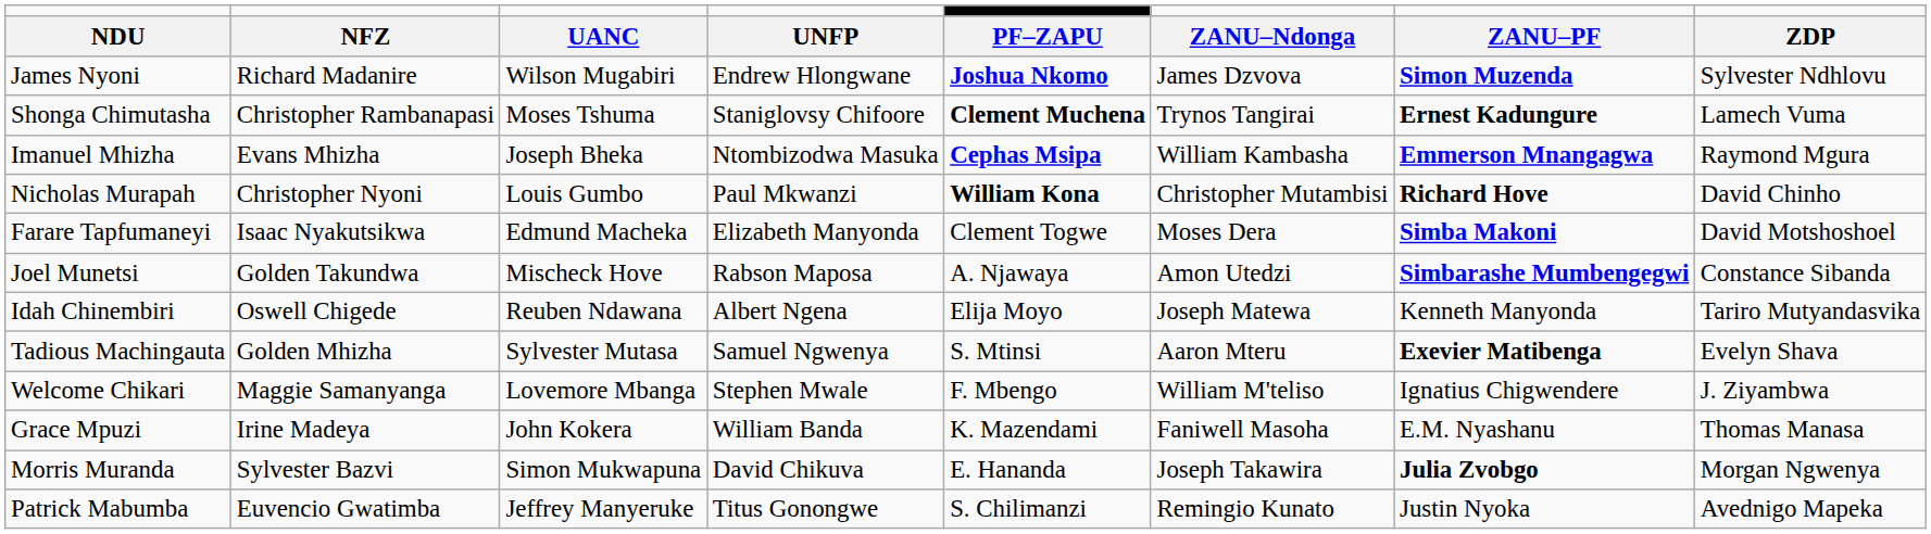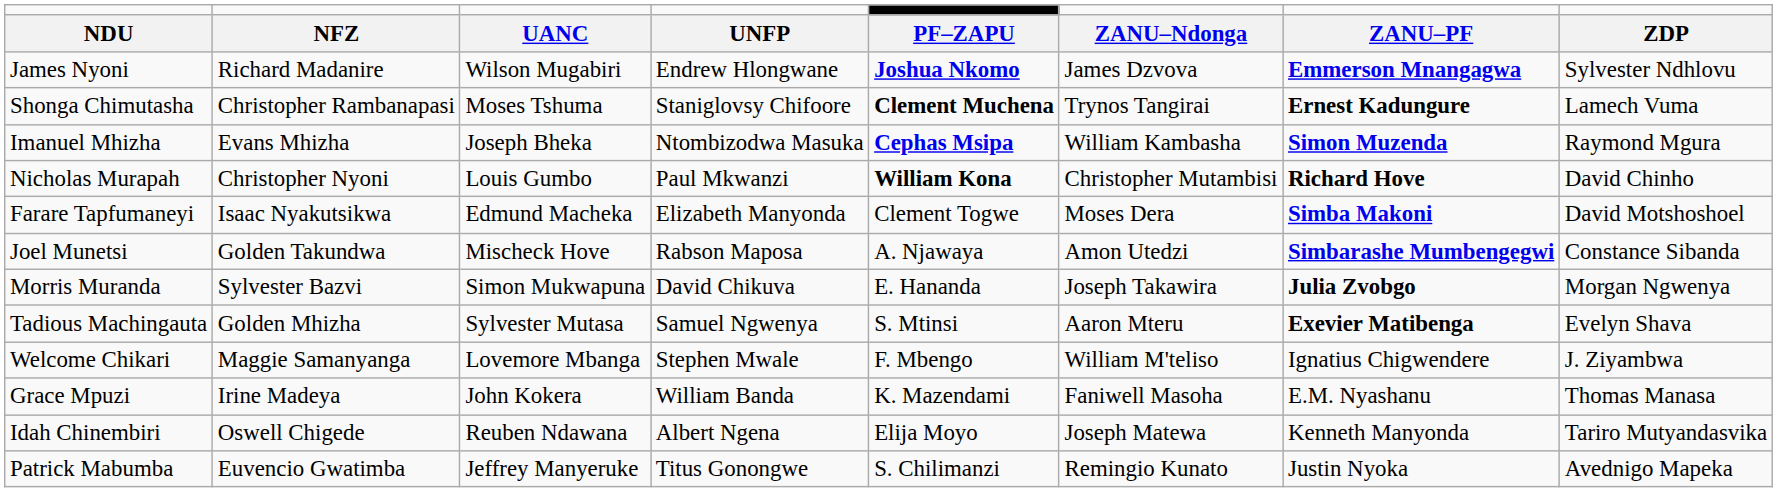James Nyoni | column 7: Simon Muzenda -> Emmerson Mnangagwa
Imanuel Mhizha | column 7: Emmerson Mnangagwa -> Simon Muzenda
rows swapped: Morris Muranda <-> Idah Chinembiri
